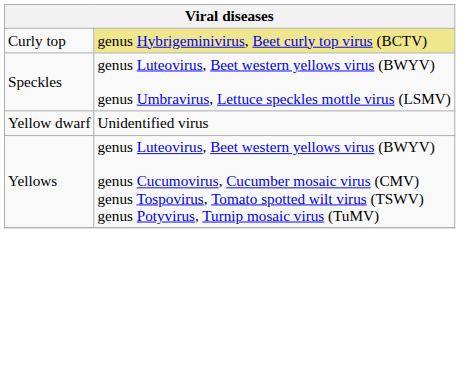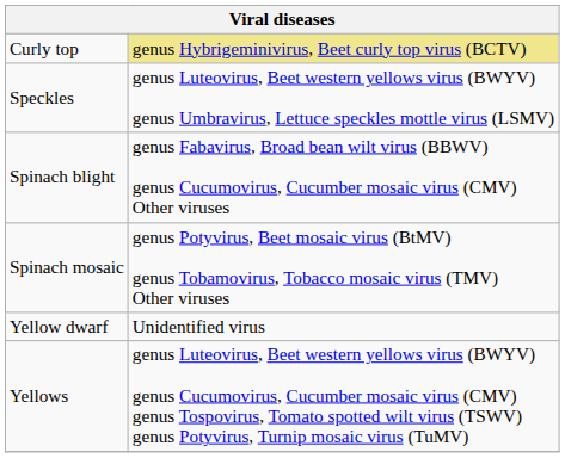+ row: Spinach blight | genus Fabavirus, Broad bean wilt virus (BBWV) genus Cucumovirus, Cucumber mosaic virus (CMV) Other viruses
+ row: Spinach mosaic | genus Potyvirus, Beet mosaic virus (BtMV) genus Tobamovirus, Tobacco mosaic virus (TMV) Other viruses
